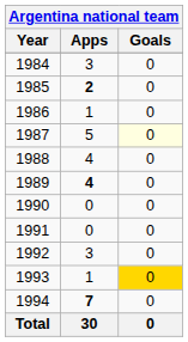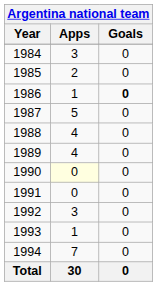1985 | Apps: bold -> normal
1986 | Goals: normal -> bold
1987 | Goals: lightyellow background -> no background
1989 | Apps: bold -> normal
1990 | Apps: no background -> lightyellow background
1993 | Goals: gold background -> no background
1994 | Apps: bold -> normal
